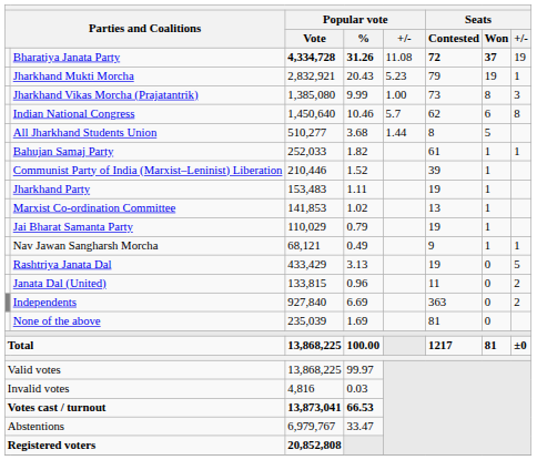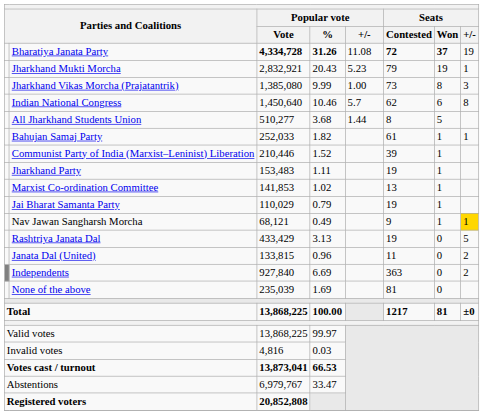Nav Jawan Sangharsh Morcha | Seats / +/-: no background -> gold background
